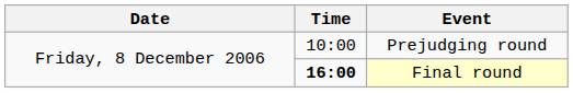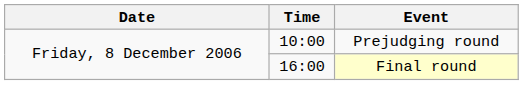Final round | Time: bold -> normal
